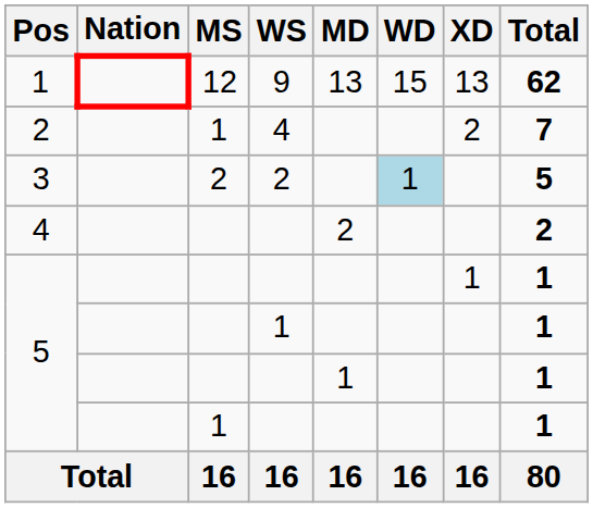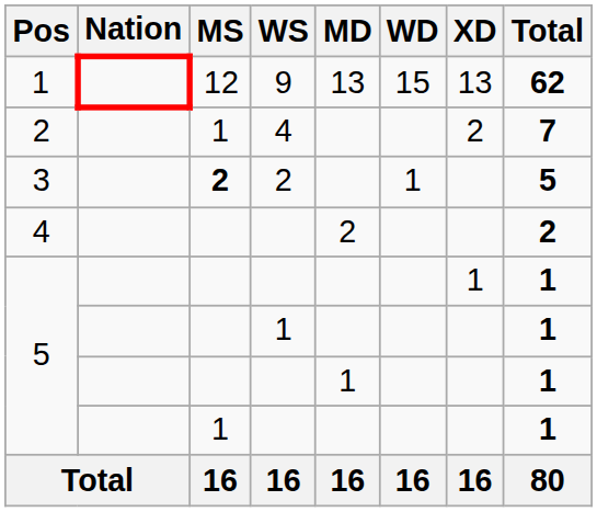3 | MS: normal -> bold
3 | WD: lightblue background -> no background
